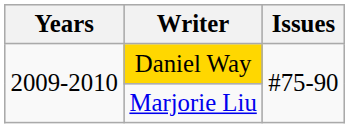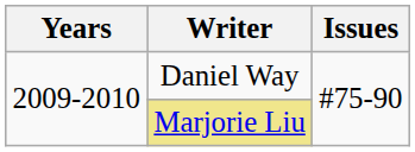Daniel Way | Writer: gold background -> no background
Marjorie Liu | Writer: no background -> khaki background
